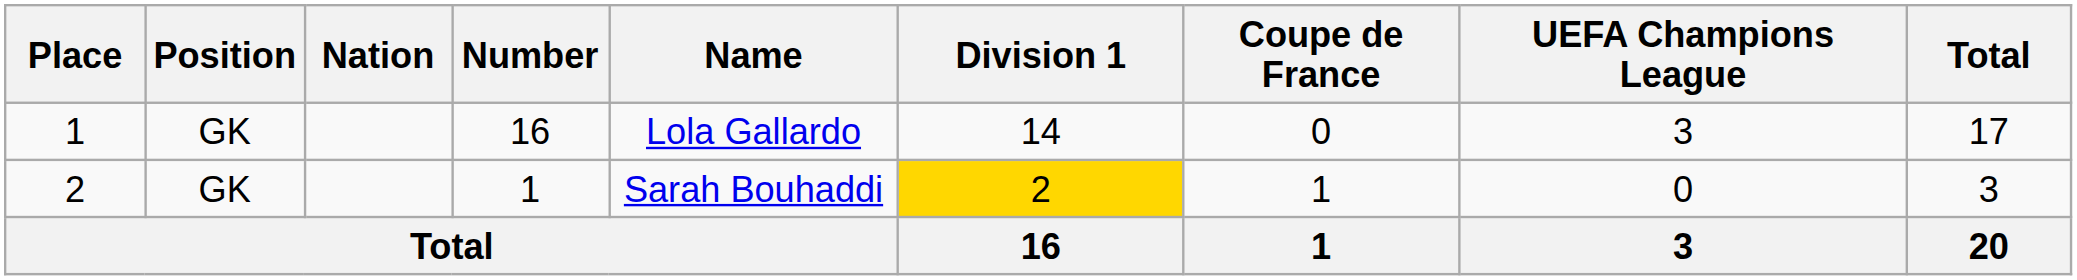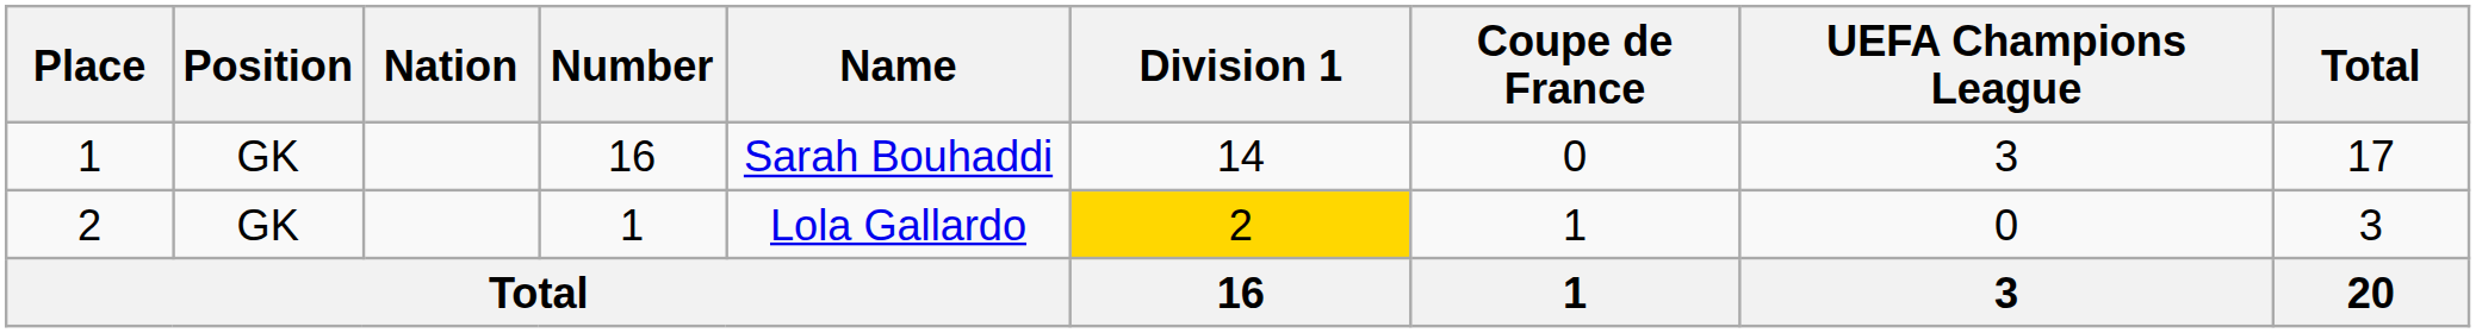row 2 | Name: Lola Gallardo -> Sarah Bouhaddi
row 3 | Name: Sarah Bouhaddi -> Lola Gallardo
